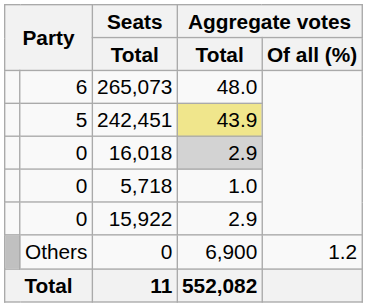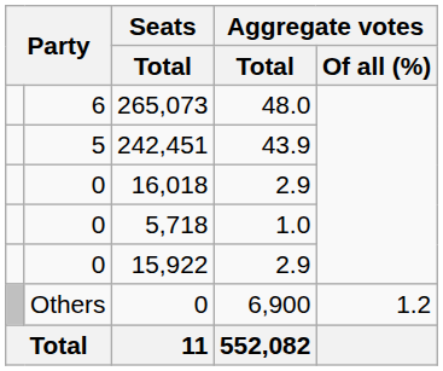242,451 | Aggregate votes / Total: khaki background -> no background
16,018 | Aggregate votes / Total: lightgrey background -> no background
